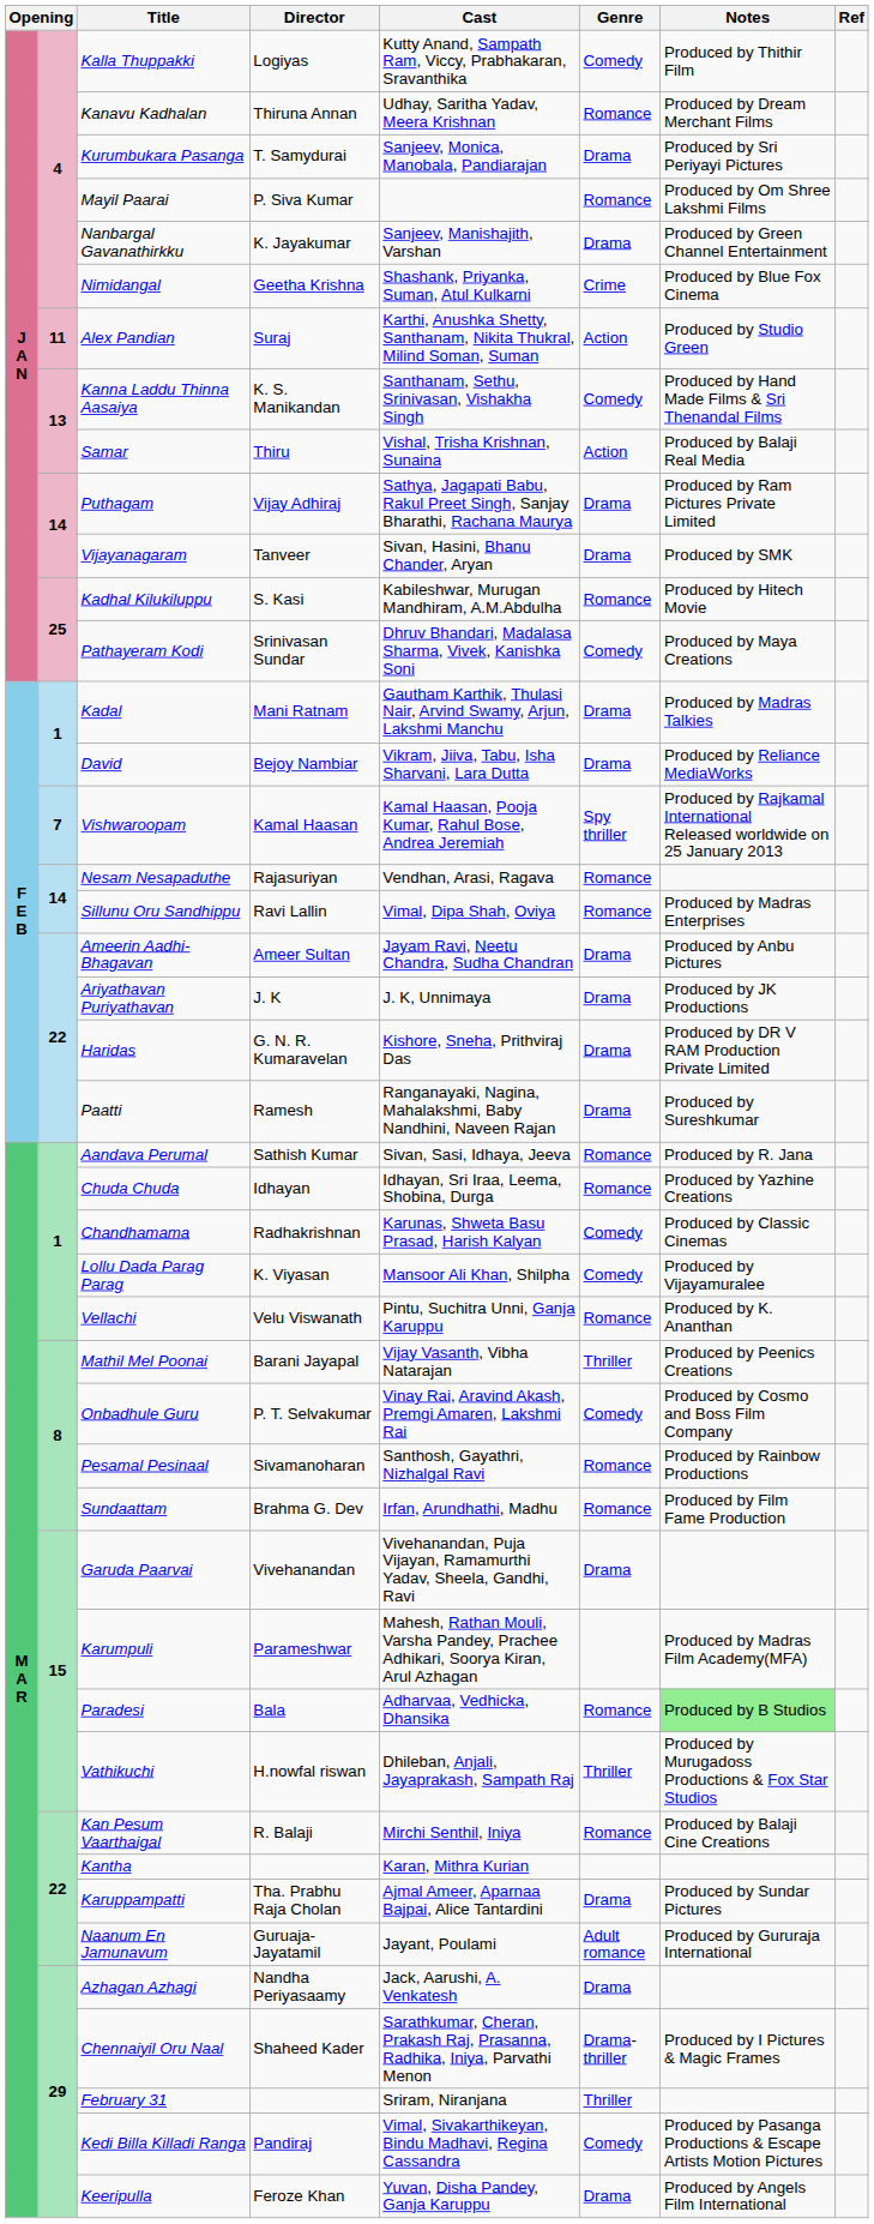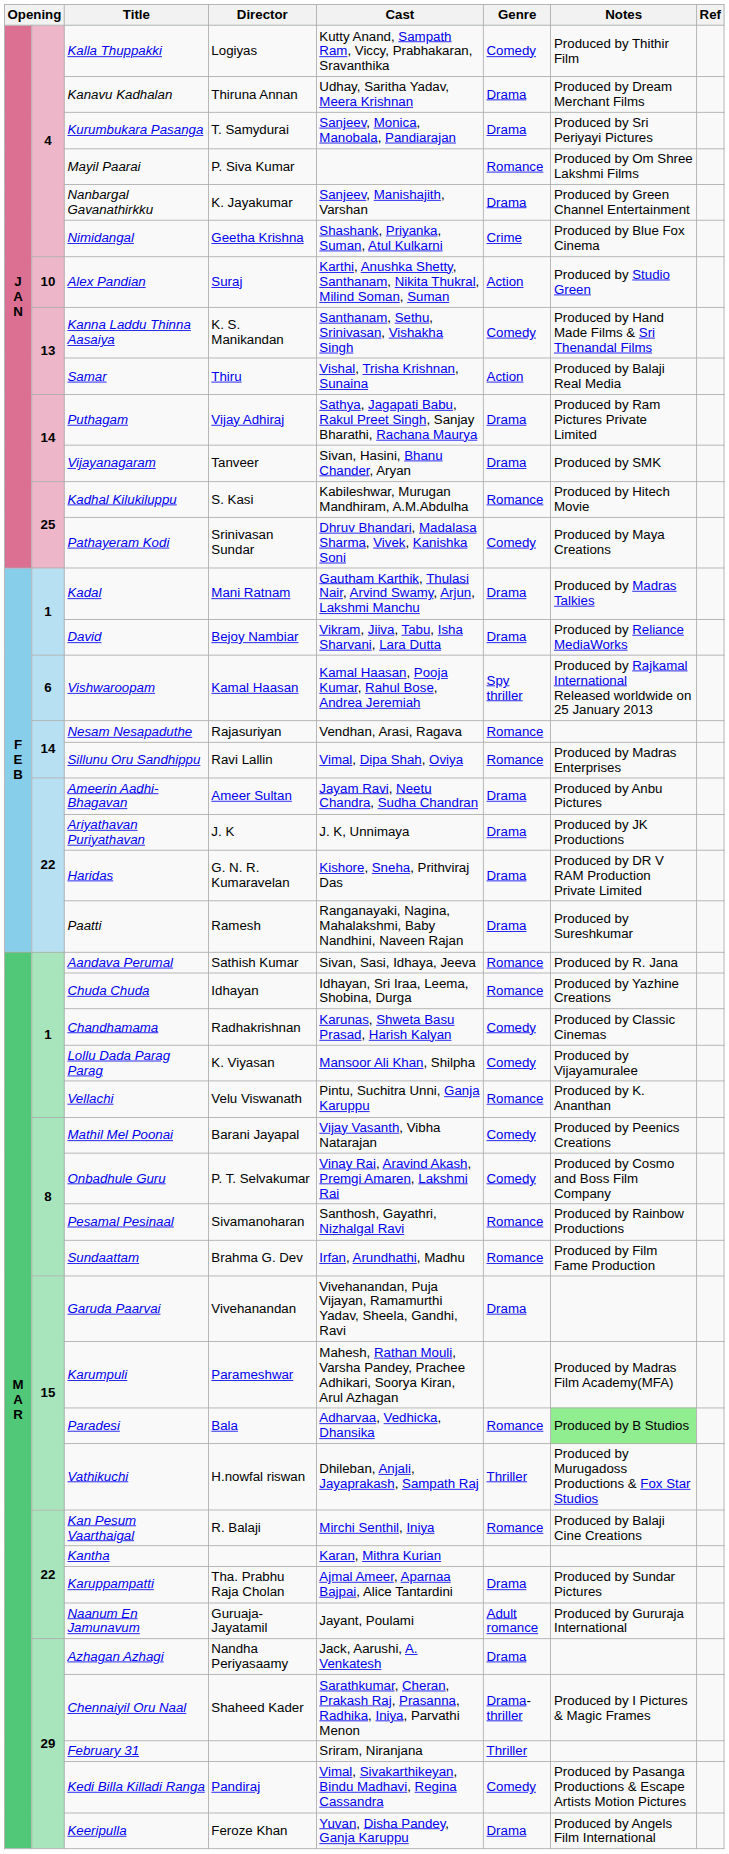Kanavu Kadhalan | Genre: Romance -> Drama
Alex Pandian | column 2: 11 -> 10
Vishwaroopam | column 2: 7 -> 6
Mathil Mel Poonai | Genre: Thriller -> Comedy
